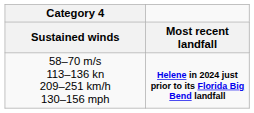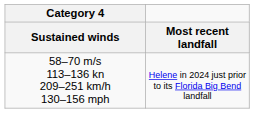58–70 m/s 113–136 kn 209–251 km/h 130–156 mph | Most recent landfall: bold -> normal
